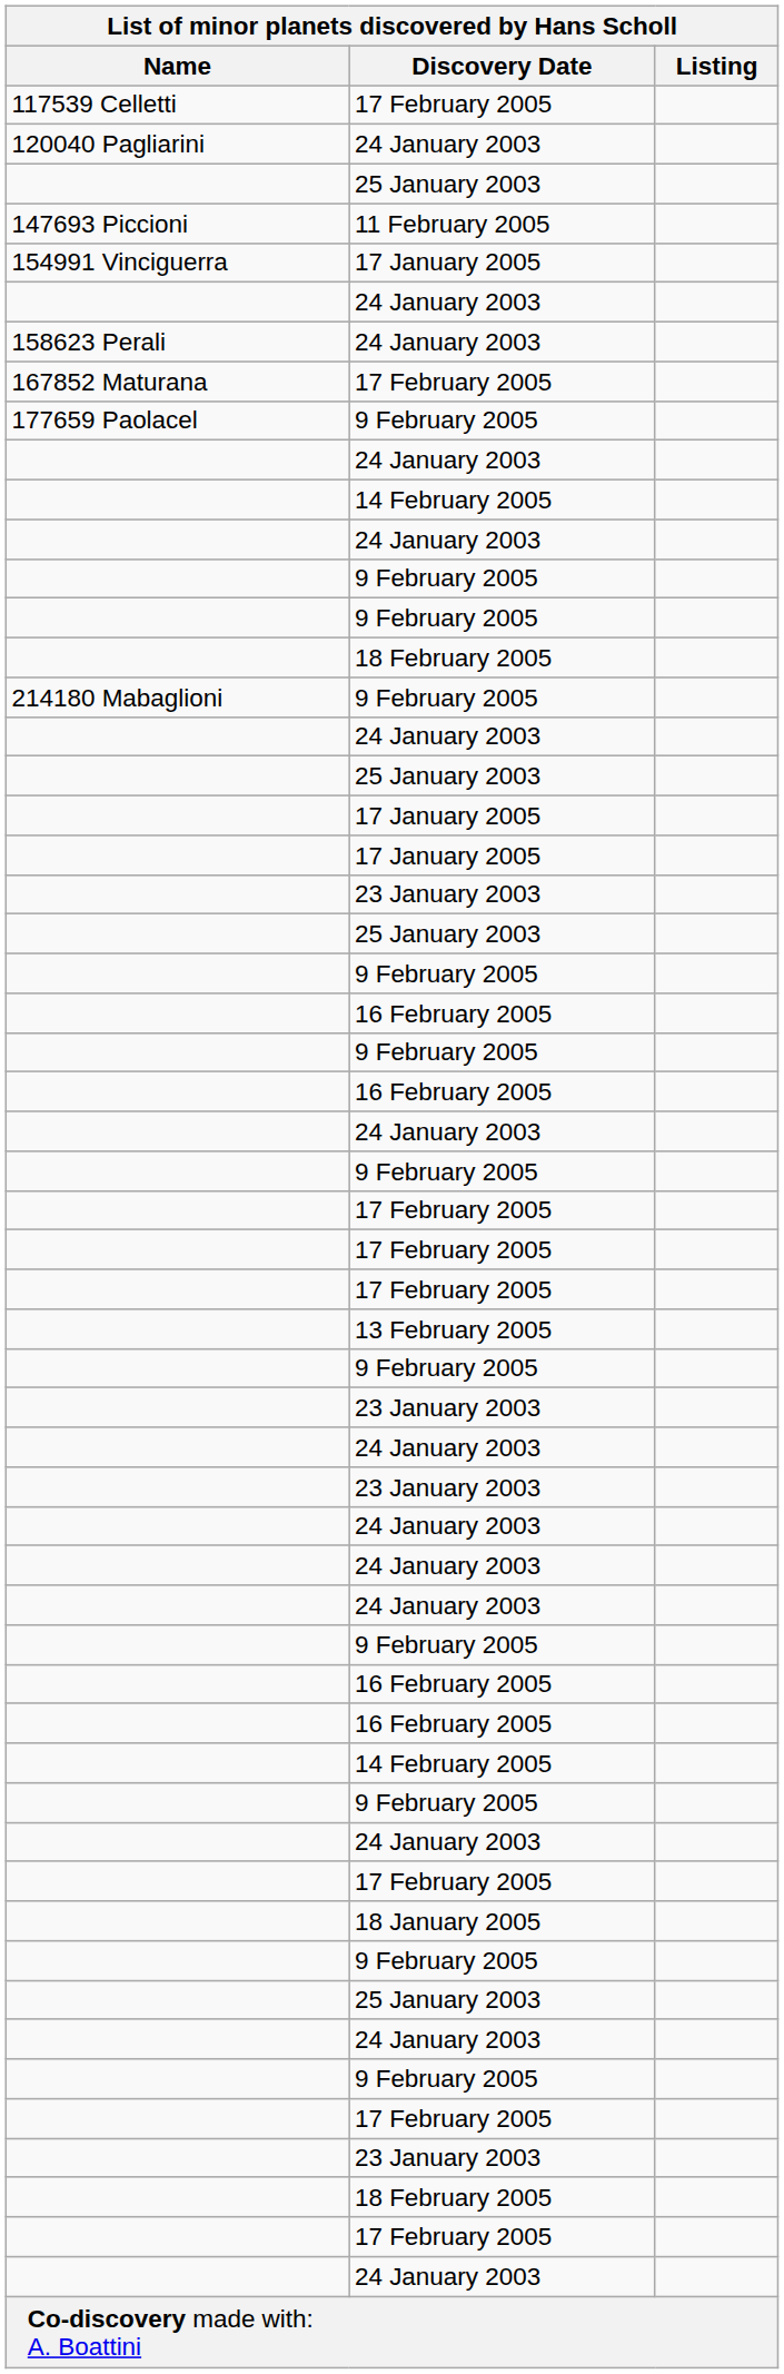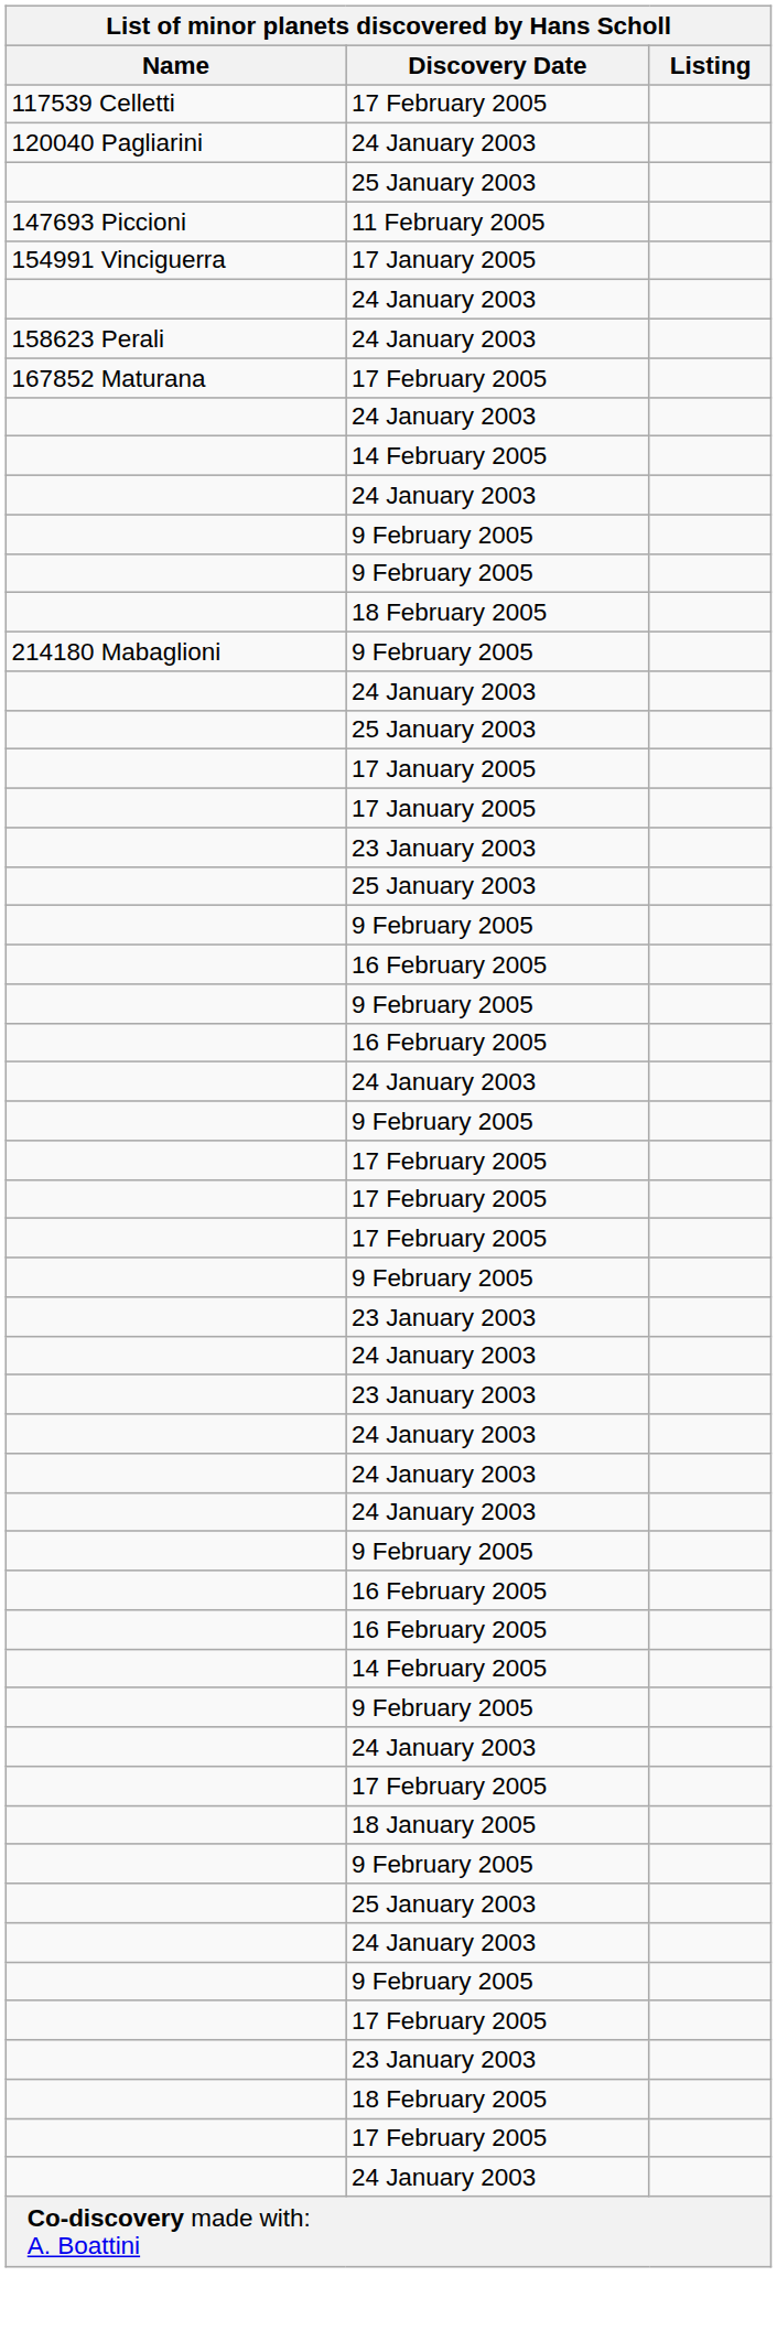- row: 177659 Paolacel | 9 February 2005
- row: 13 February 2005
